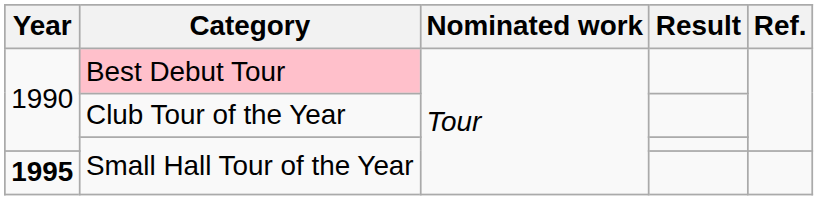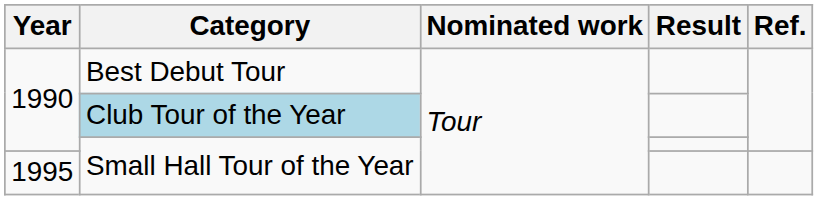Best Debut Tour | Category: pink background -> no background
Club Tour of the Year | Category: no background -> lightblue background
1995 / Small Hall Tour of the Year | Year: bold -> normal
